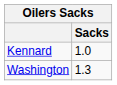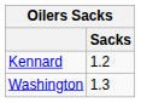Kennard | Sacks: 1.0 -> 1.2
